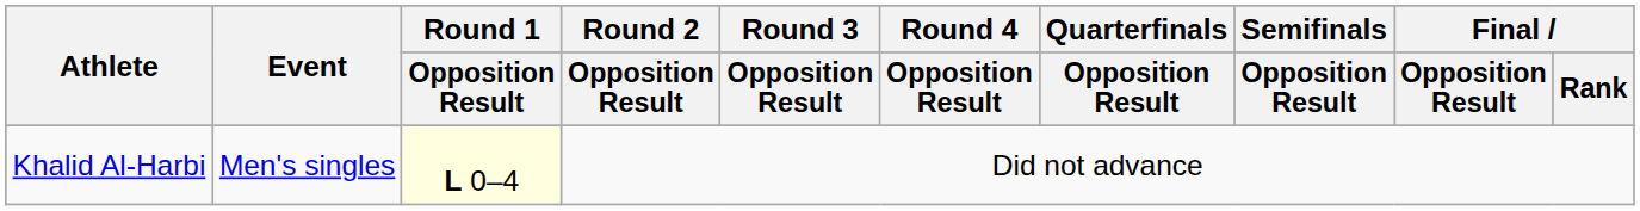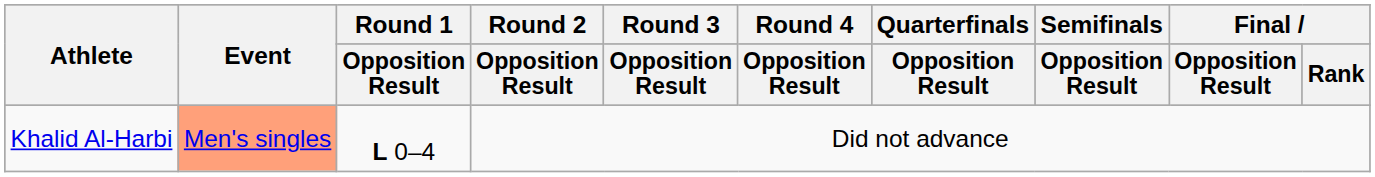Khalid Al-Harbi | Event: no background -> lightsalmon background
Khalid Al-Harbi | Round 1 / Opposition Result: lightyellow background -> no background
